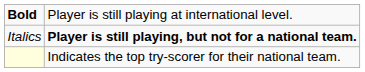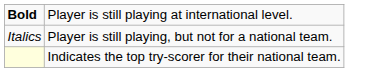Italics | column 2: bold -> normal
